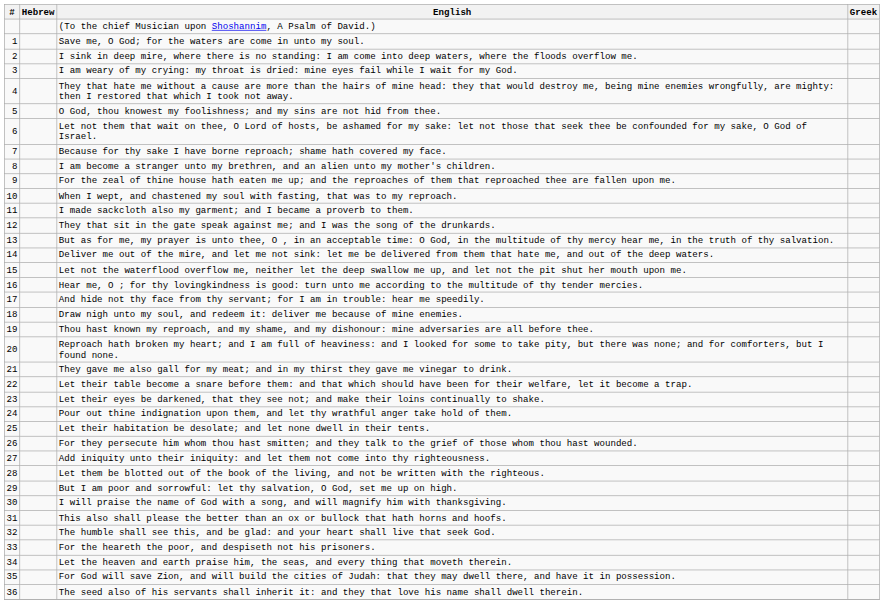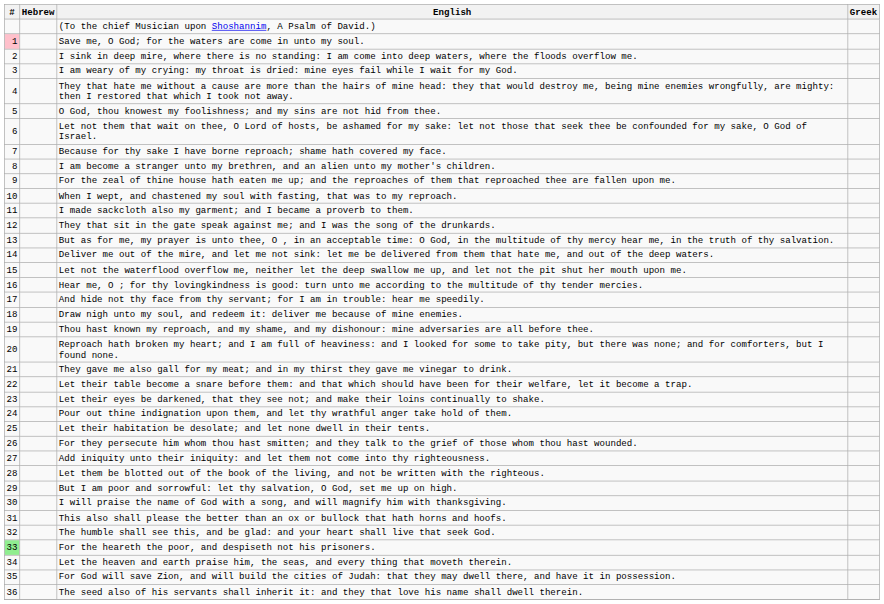Save me, O God; for the waters are come in unto my soul. | #: no background -> pink background
For the heareth the poor, and despiseth not his prisoners. | #: no background -> lightgreen background
